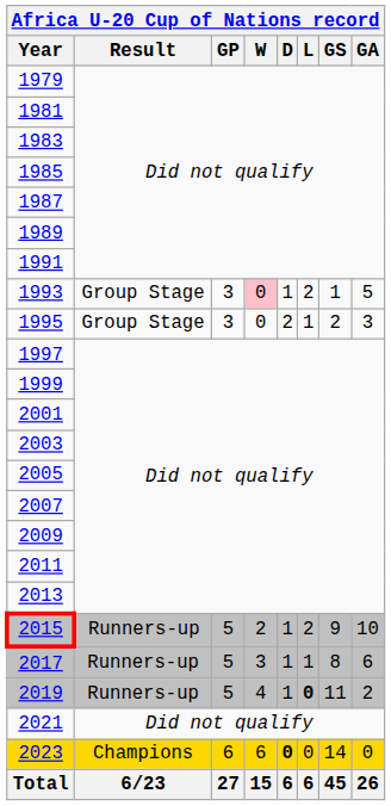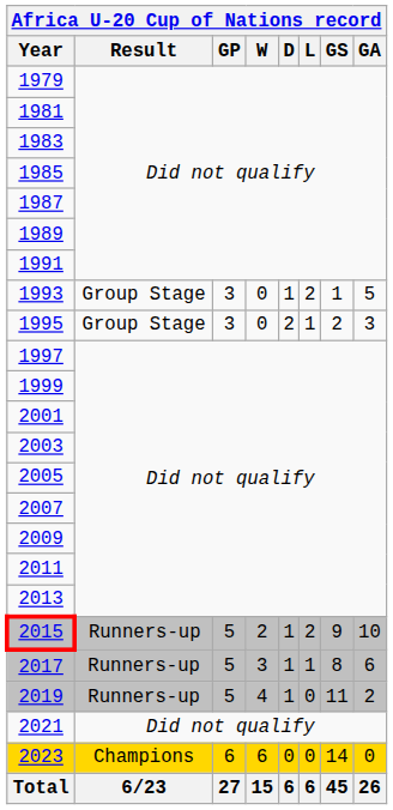1993 | W: pink background -> no background
2019 | L: bold -> normal
2023 | D: bold -> normal
